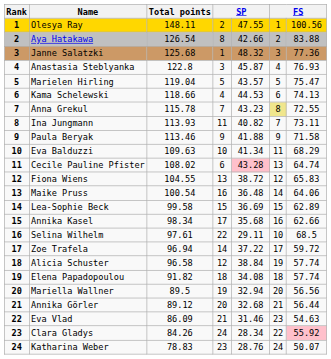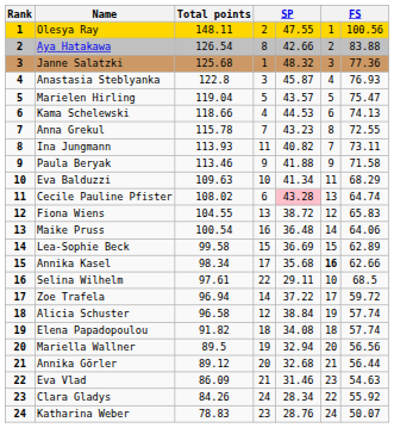Anna Grekul | column 6: khaki background -> no background
Annika Kasel | column 6: normal -> bold
Clara Gladys | column 7: pink background -> no background
